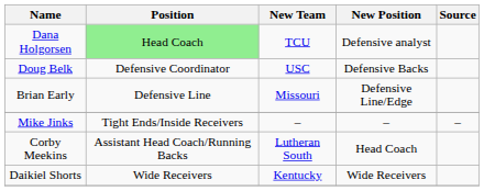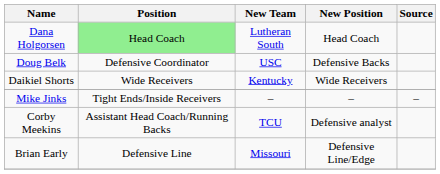Dana Holgorsen | New Team: TCU -> Lutheran South
Dana Holgorsen | New Position: Defensive analyst -> Head Coach
rows swapped: Daikiel Shorts <-> Brian Early
Corby Meekins | New Team: Lutheran South -> TCU
Corby Meekins | New Position: Head Coach -> Defensive analyst
